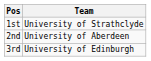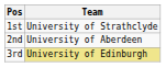3rd | Team: no background -> khaki background
